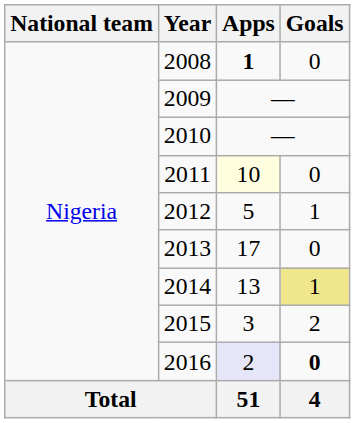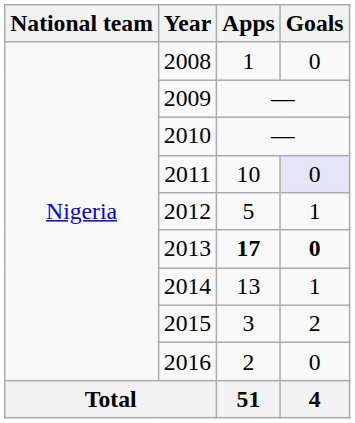2008 | Apps: bold -> normal
2011 | Apps: lightyellow background -> no background
2011 | Goals: no background -> lavender background
2013 | Apps: normal -> bold
2013 | Goals: normal -> bold
2014 | Goals: khaki background -> no background
2016 | Apps: lavender background -> no background
2016 | Goals: bold -> normal
